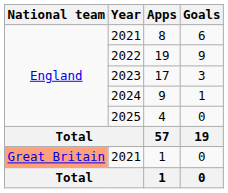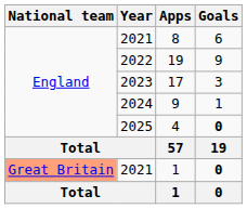4 | Goals: normal -> bold
2021 / 1 | Goals: normal -> bold
